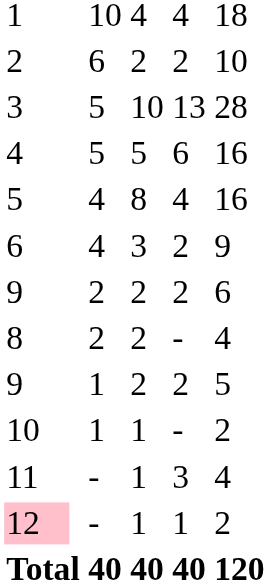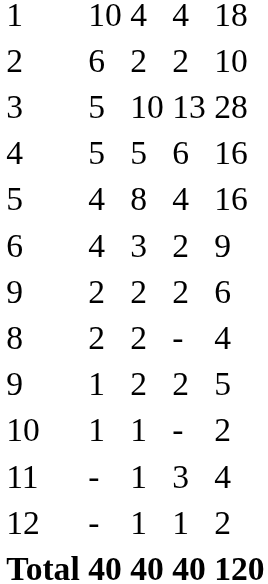12 | column 1: pink background -> no background
